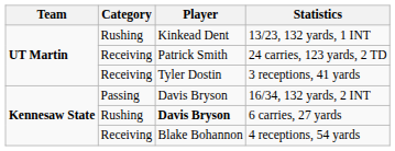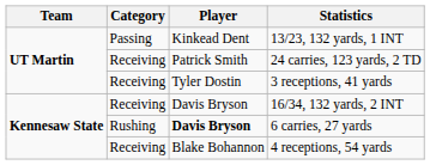13/23, 132 yards, 1 INT | Category: Rushing -> Passing
16/34, 132 yards, 2 INT | Category: Passing -> Receiving
